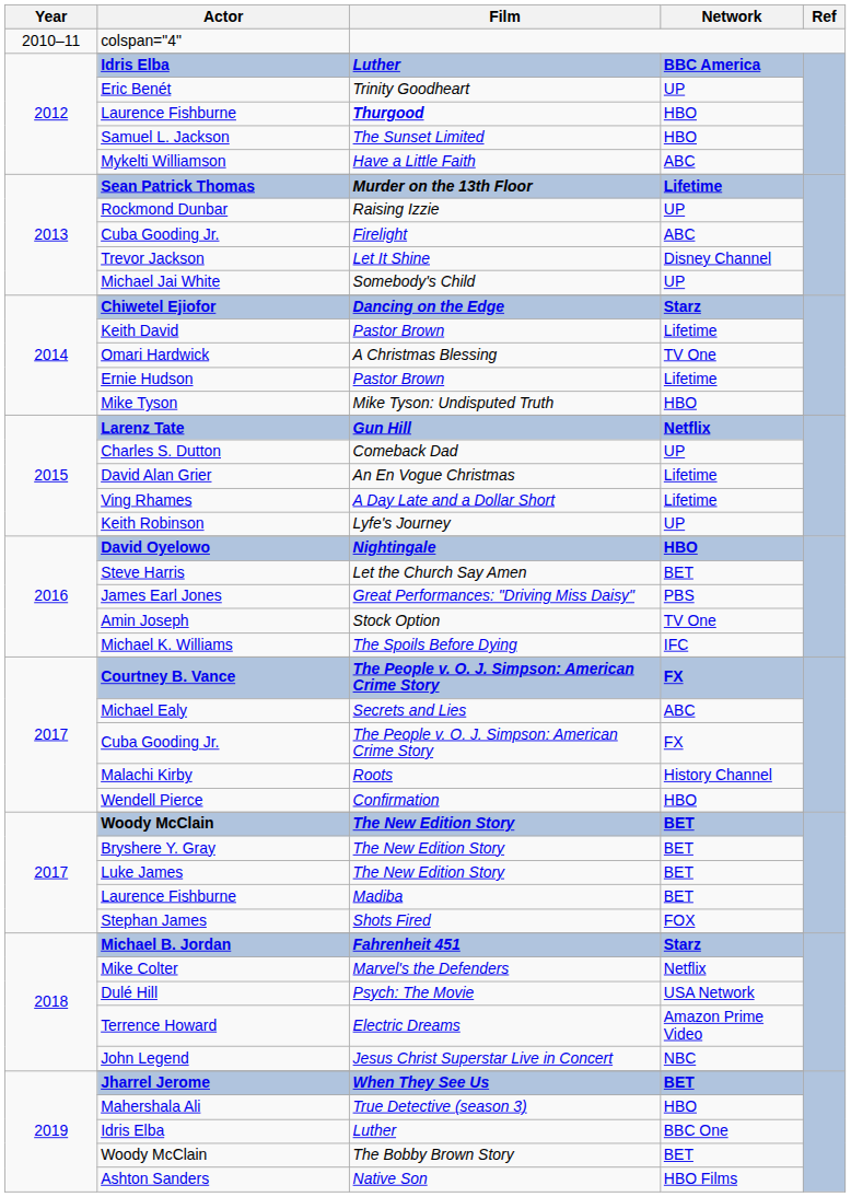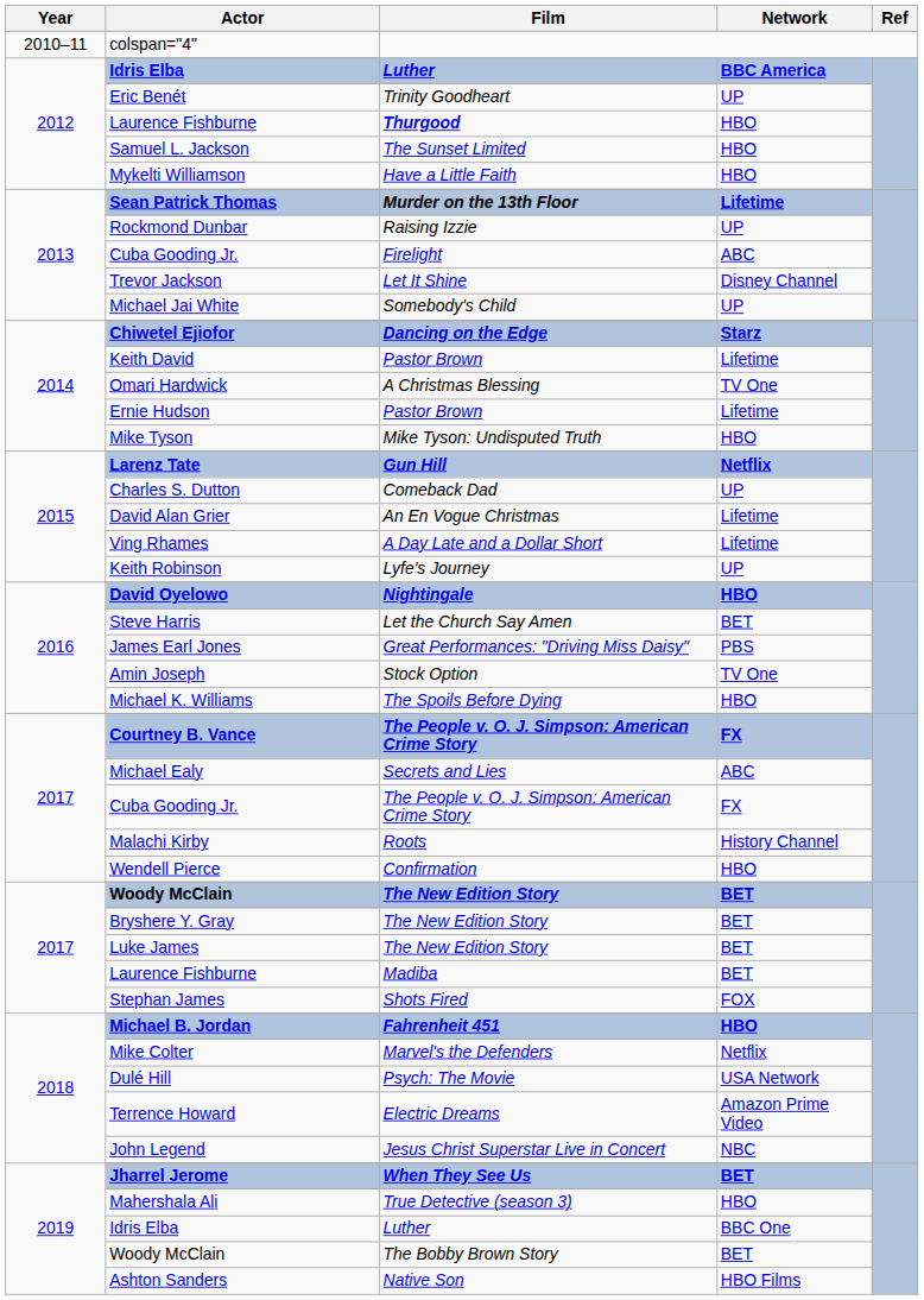Mykelti Williamson | Network: ABC -> HBO
Michael K. Williams | Network: IFC -> HBO
Michael B. Jordan | Network: Starz -> HBO
